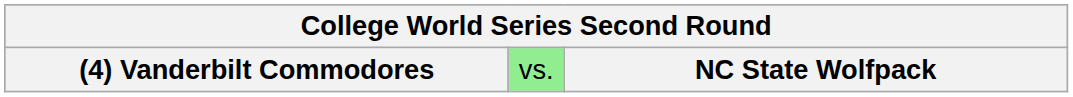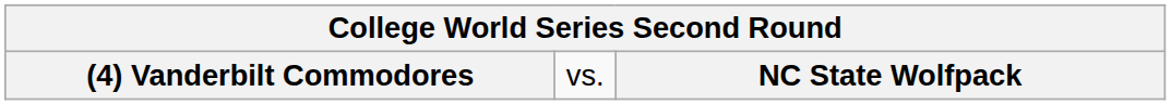(4) Vanderbilt Commodores | column 2: lightgreen background -> no background
